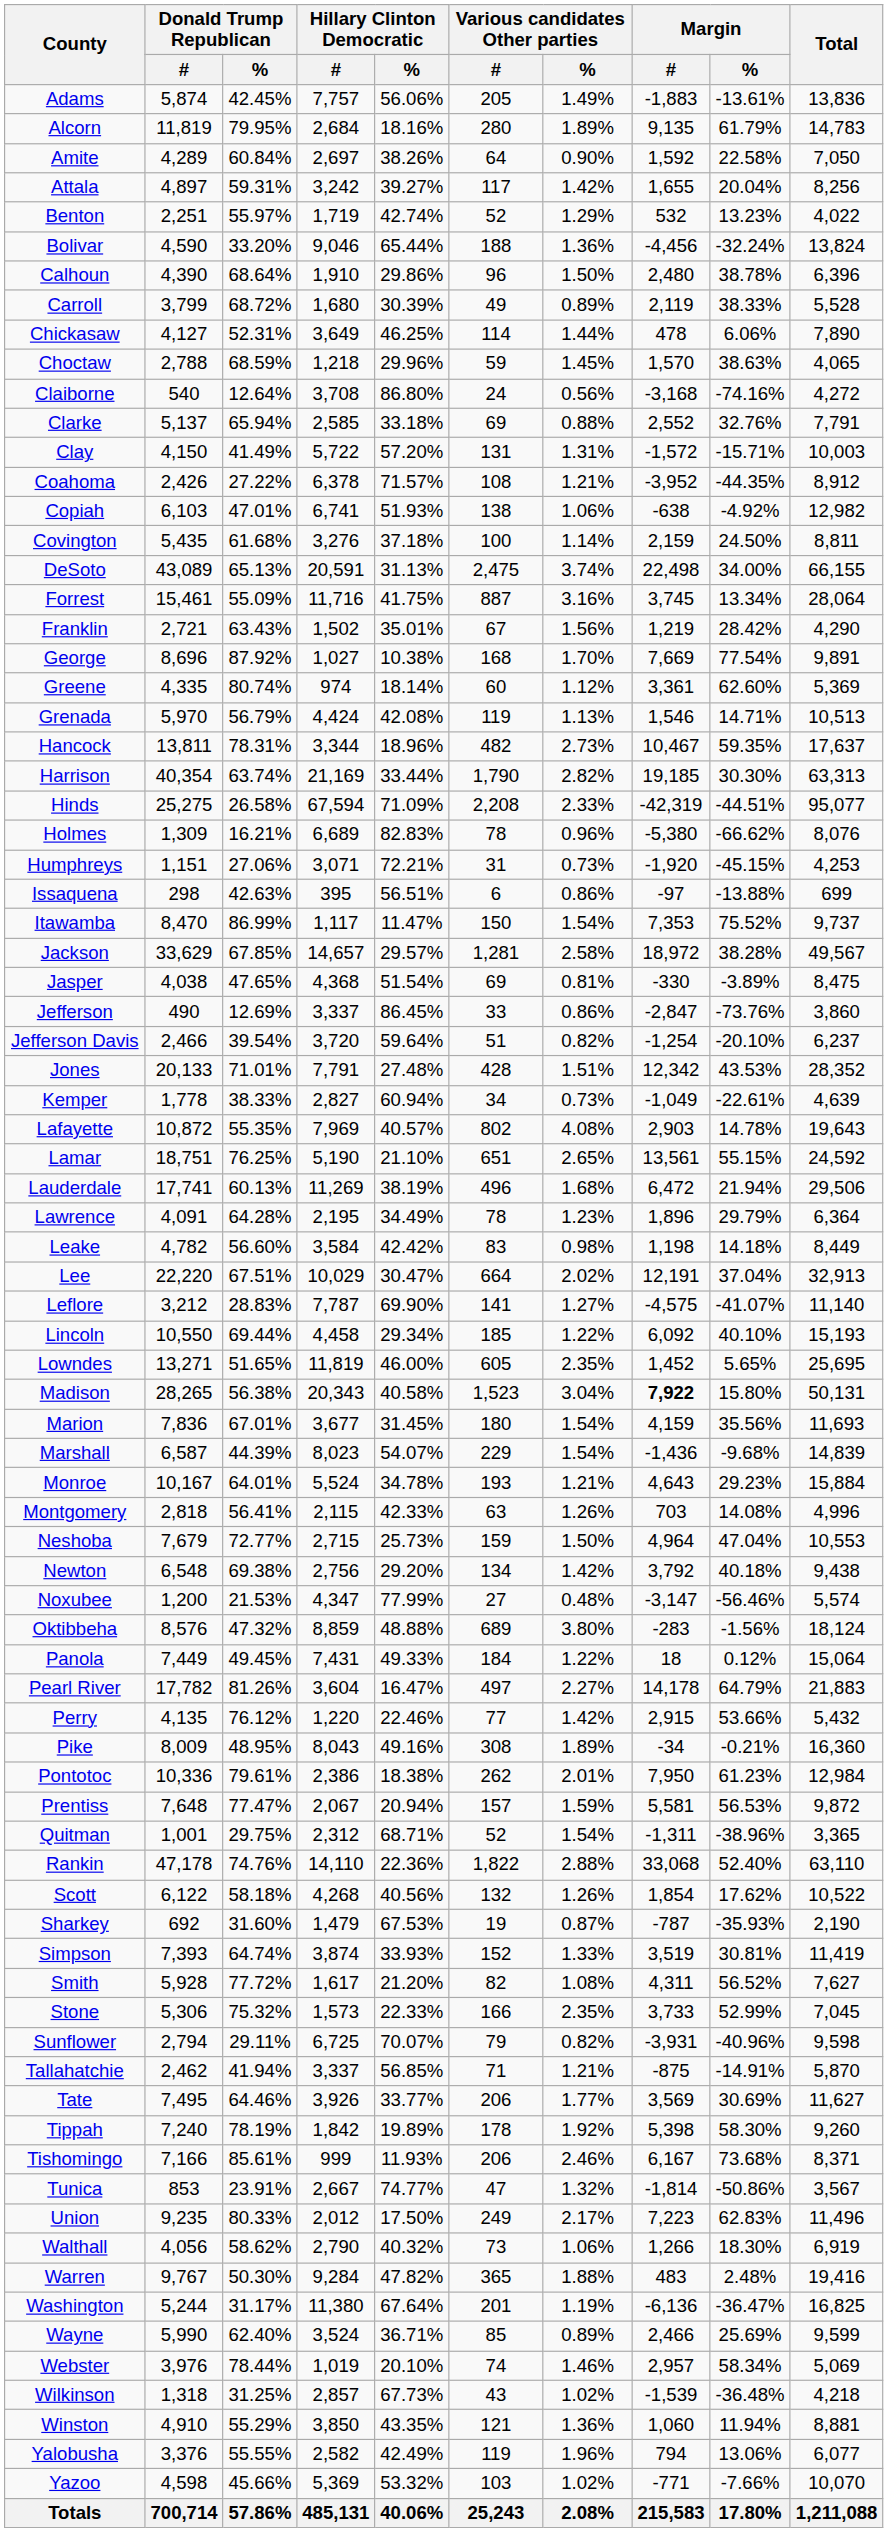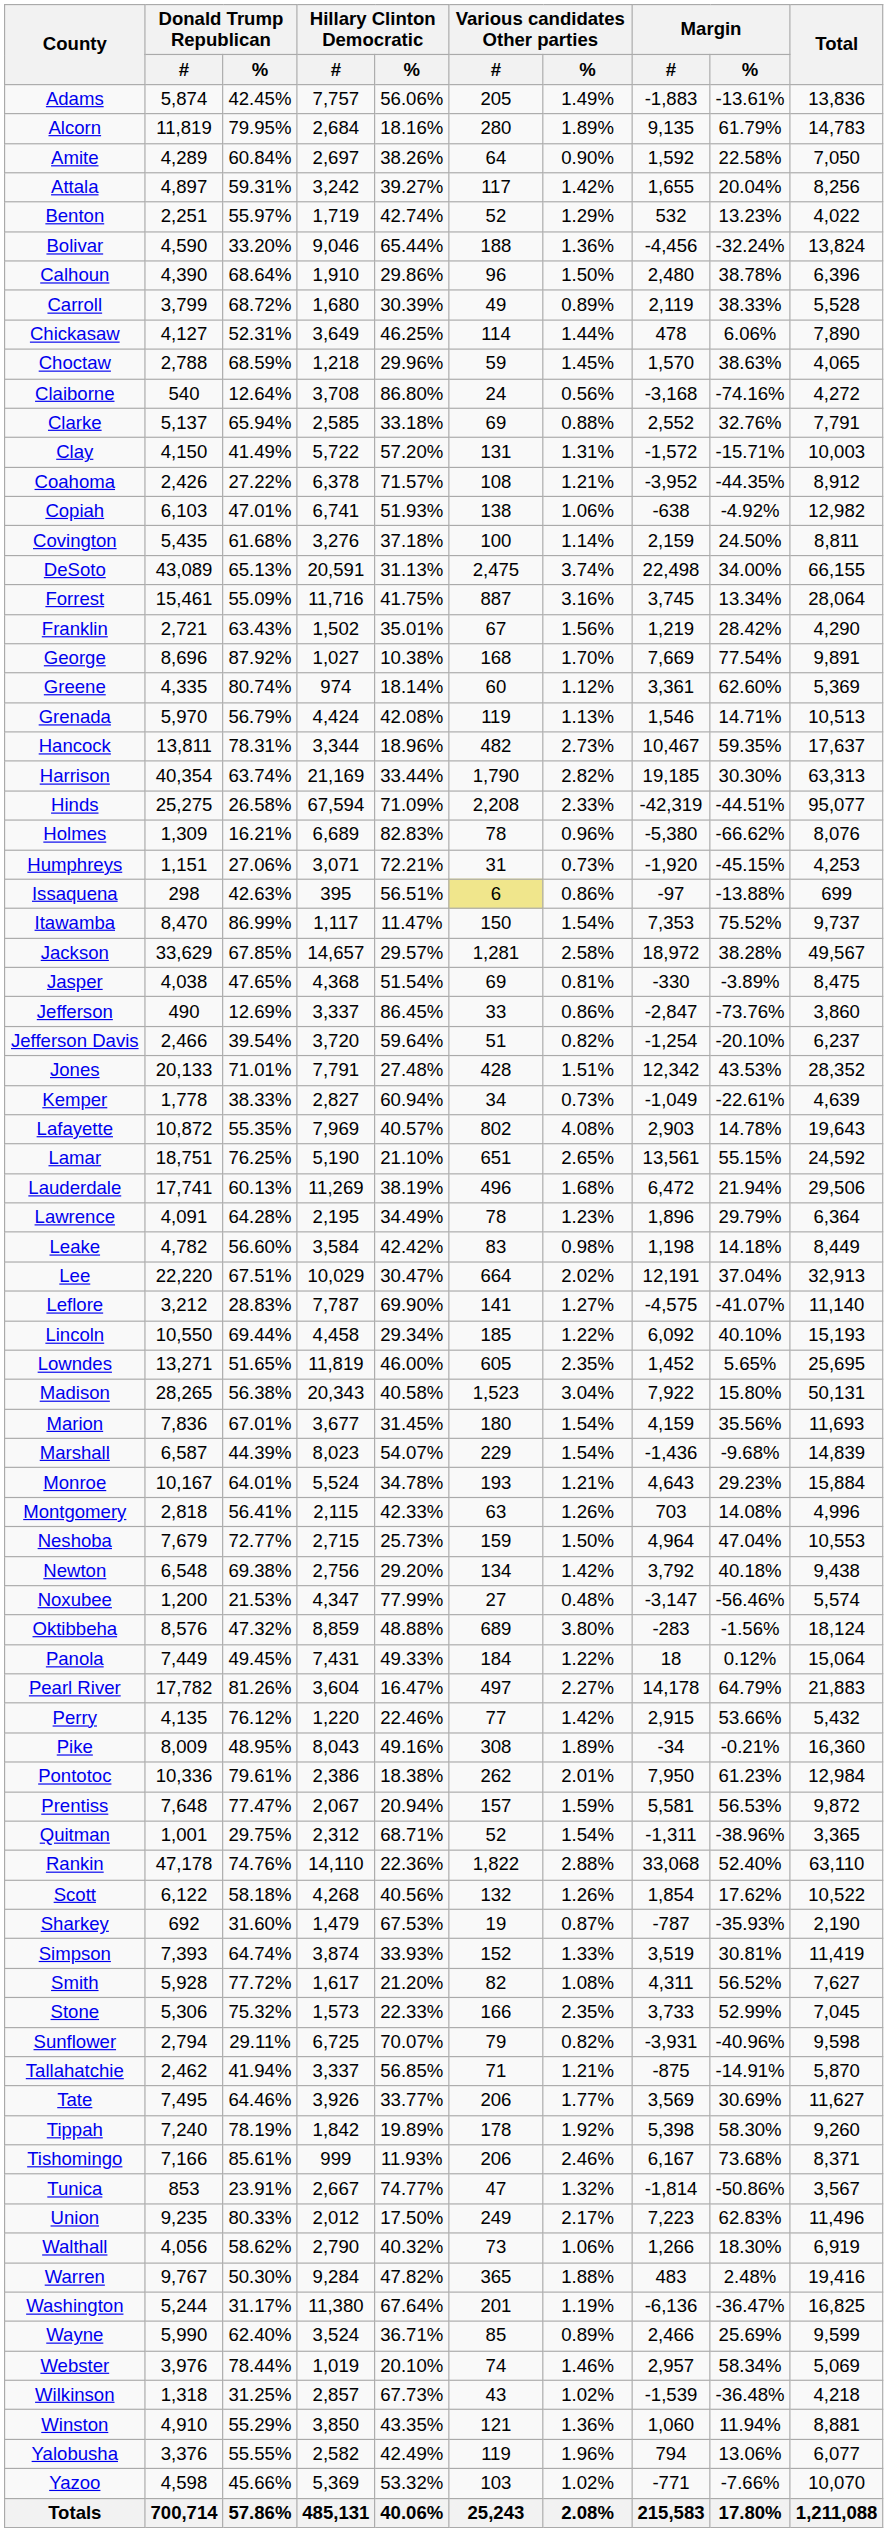Issaquena | Various candidates Other parties / #: no background -> khaki background
Madison | Margin / #: bold -> normal
